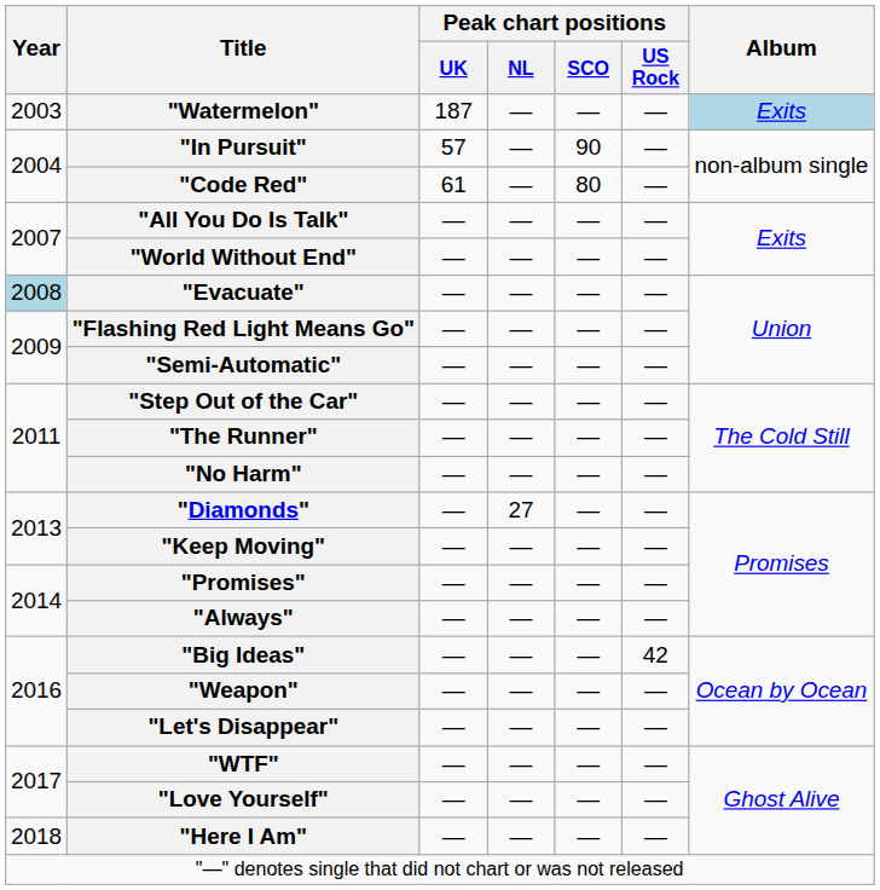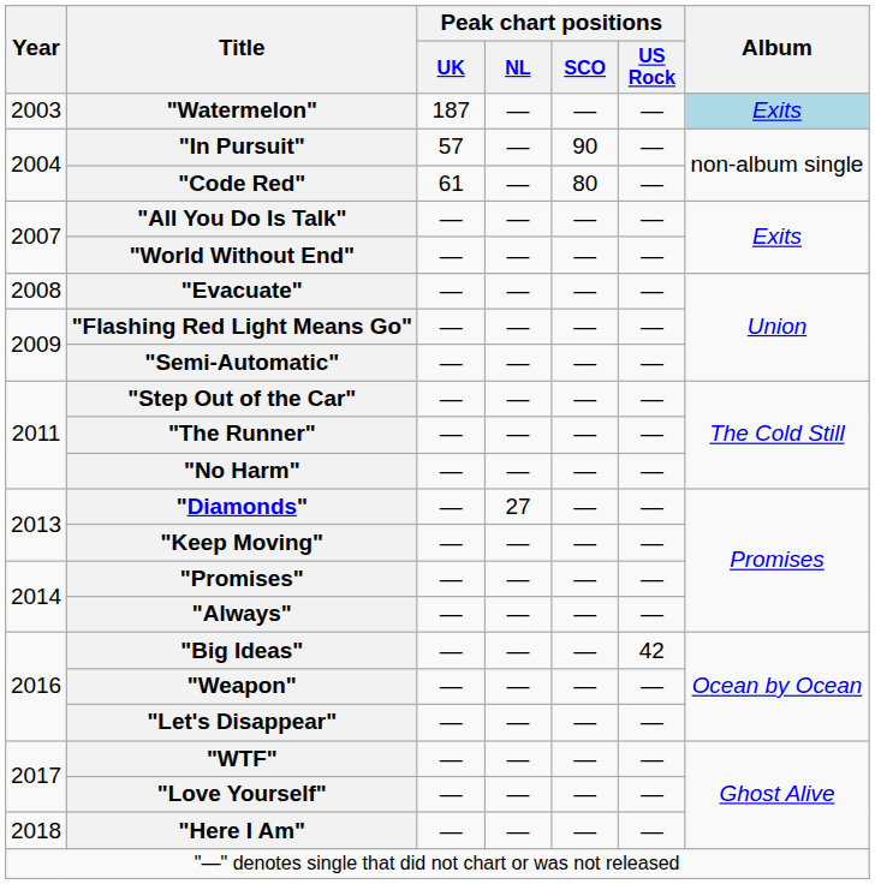"Evacuate" | Year: lightblue background -> no background
